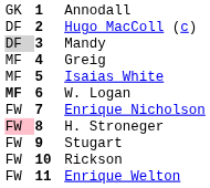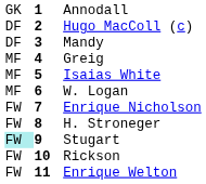Mandy | column 1: lightgrey background -> no background
W. Logan | column 1: bold -> normal
H. Stroneger | column 1: pink background -> no background
Stugart | column 1: no background -> paleturquoise background
